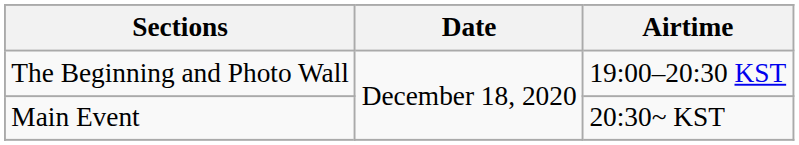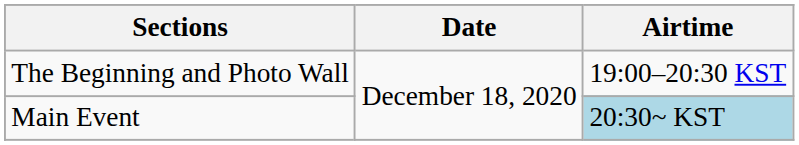Main Event | Airtime: no background -> lightblue background
